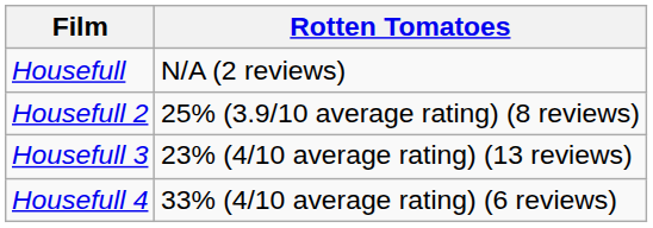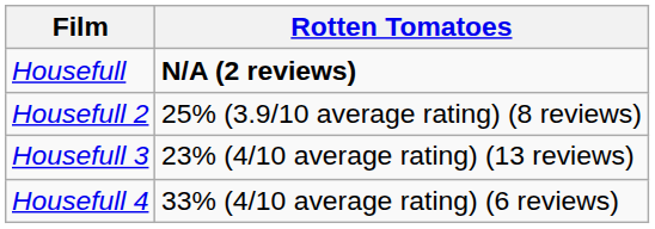Housefull | Rotten Tomatoes: normal -> bold
